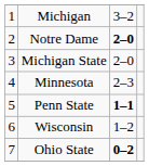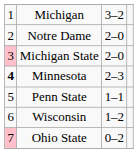Notre Dame | column 3: bold -> normal
Michigan State | column 1: no background -> pink background
Minnesota | column 1: normal -> bold
Penn State | column 3: bold -> normal
Ohio State | column 1: no background -> pink background
Ohio State | column 3: bold -> normal
